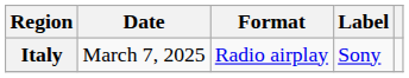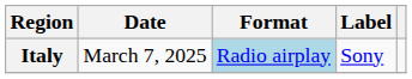Italy | Format: no background -> lightblue background
